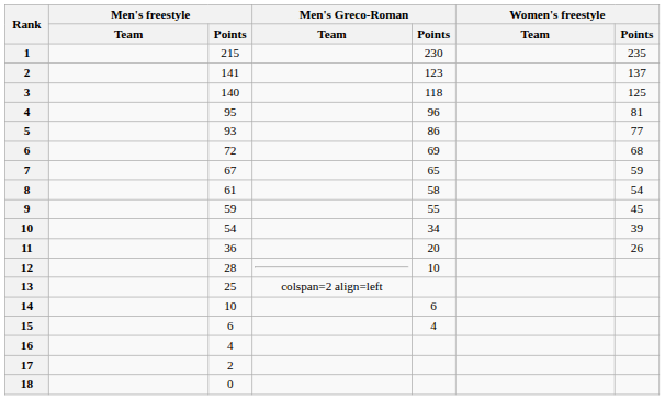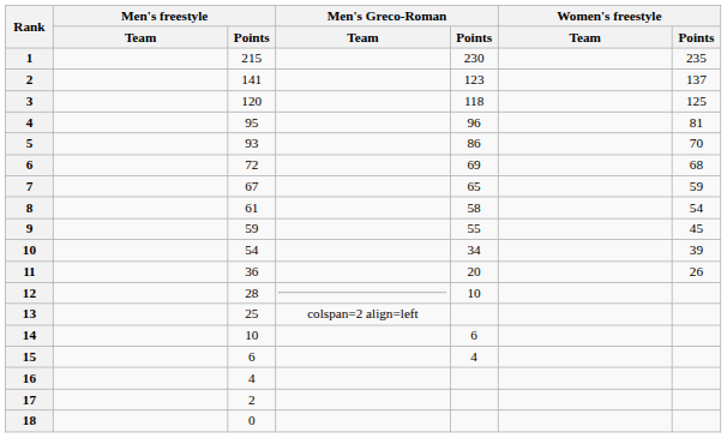3 | Men's freestyle / Points: 140 -> 120
5 | Women's freestyle / Points: 77 -> 70
